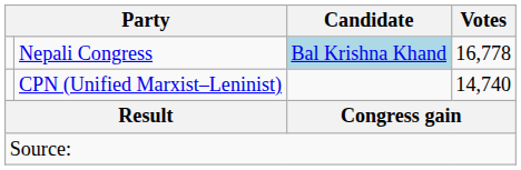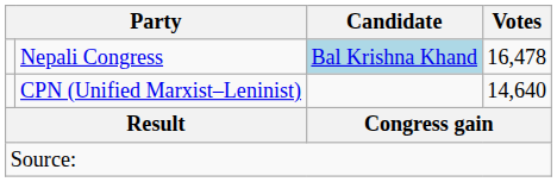Nepali Congress | Votes: 16,778 -> 16,478
CPN (Unified Marxist–Leninist) | Votes: 14,740 -> 14,640
